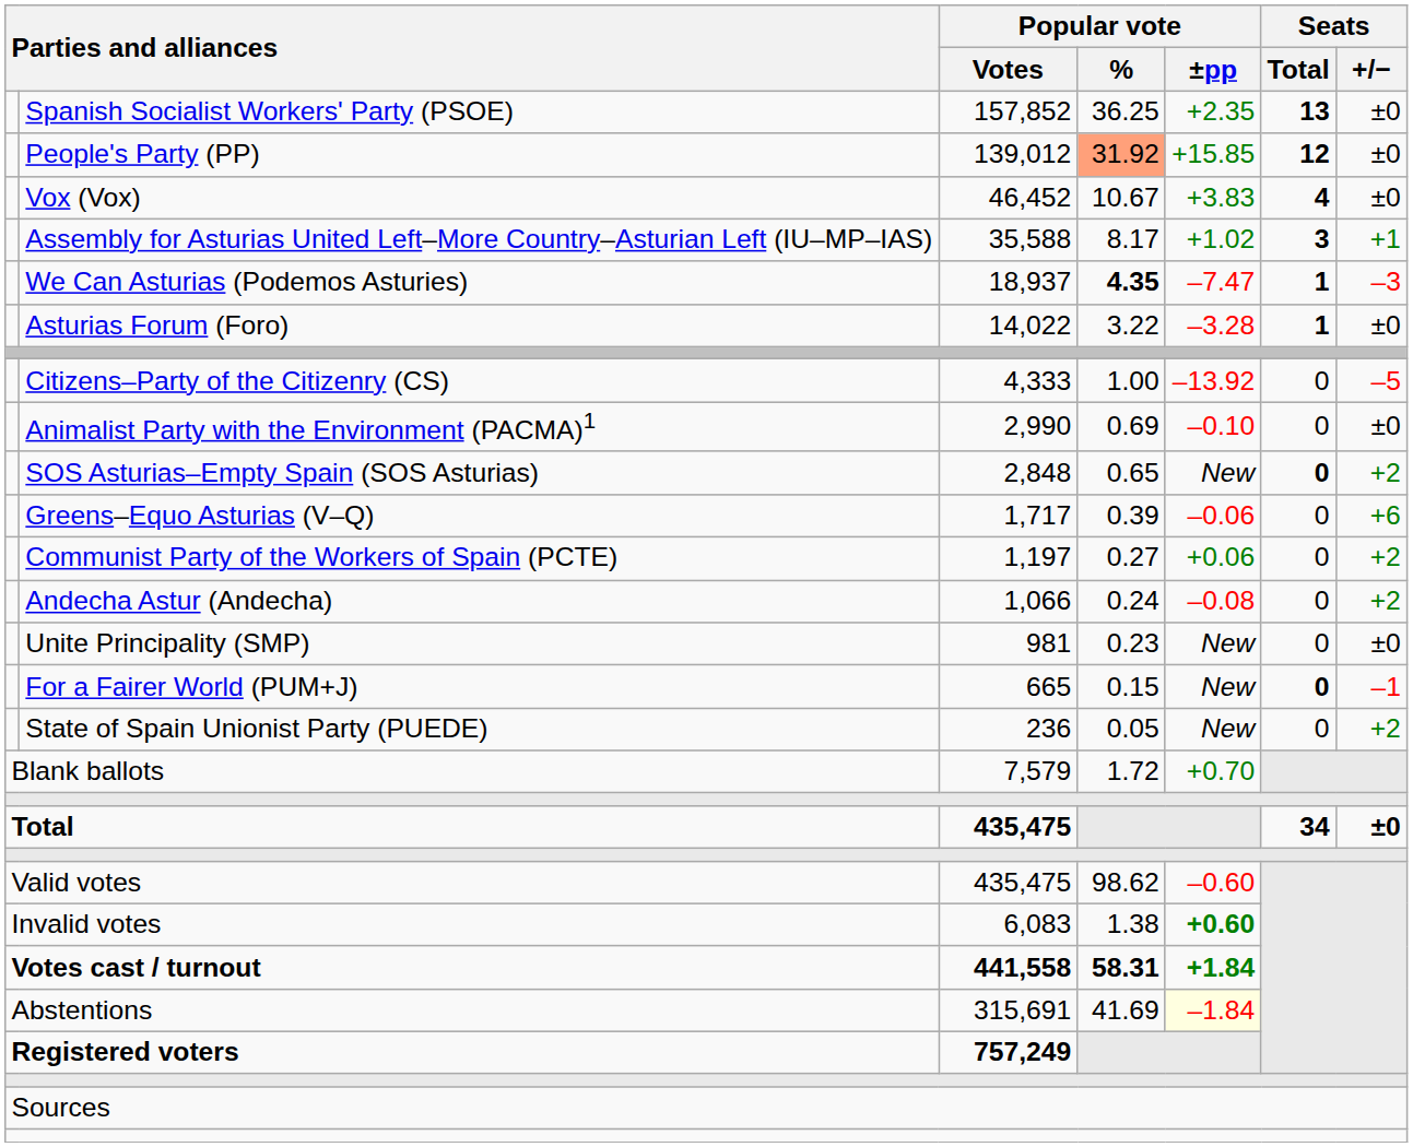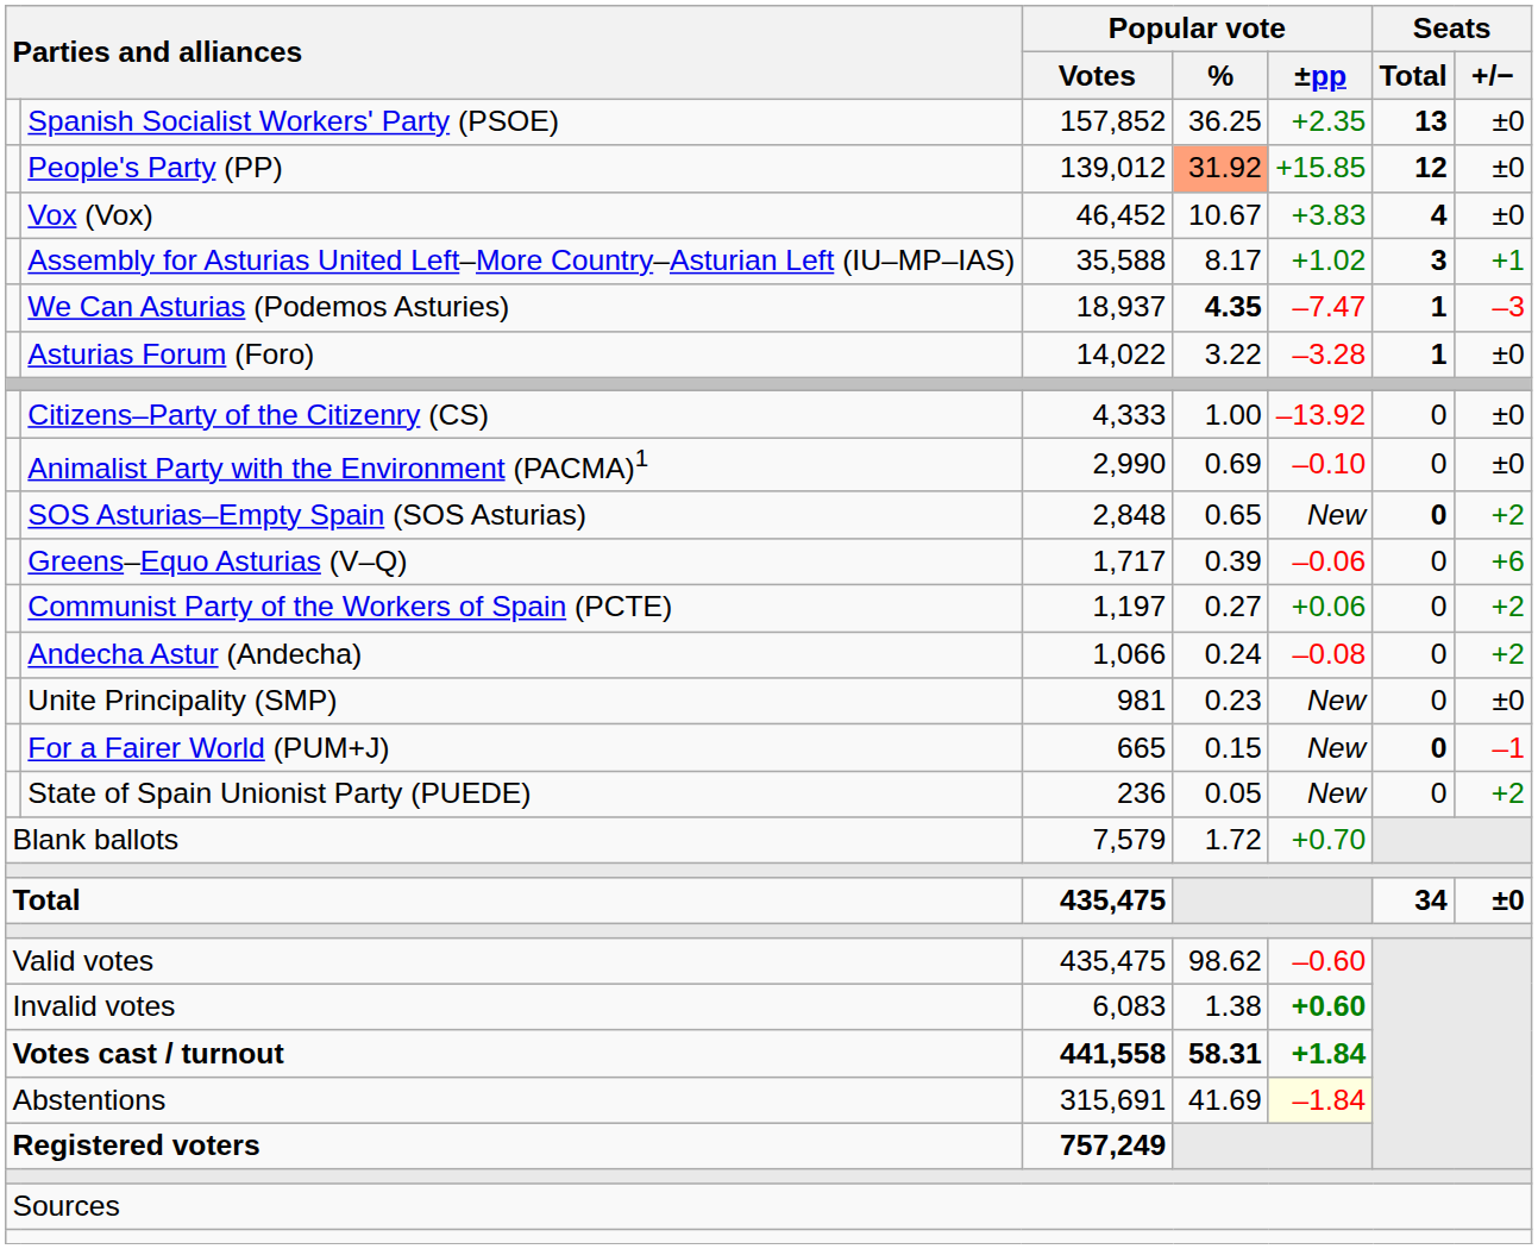Citizens–Party of the Citizenry (CS) | Seats / +/−: –5 -> ±0
